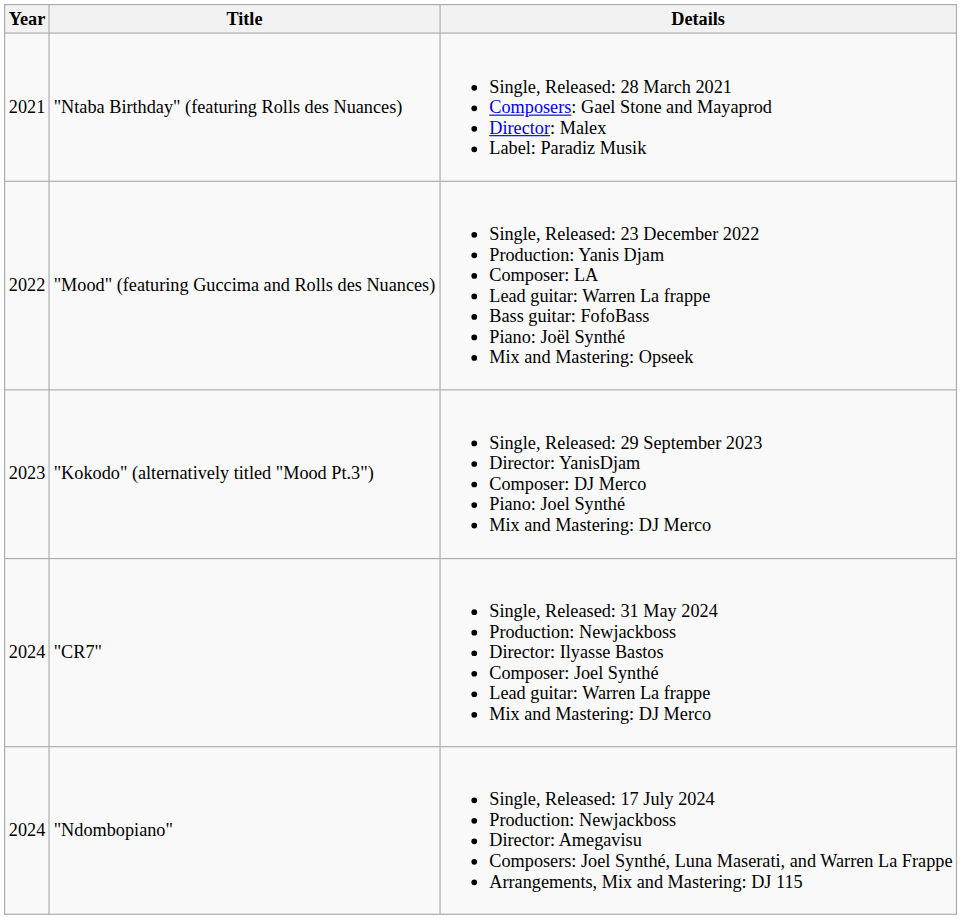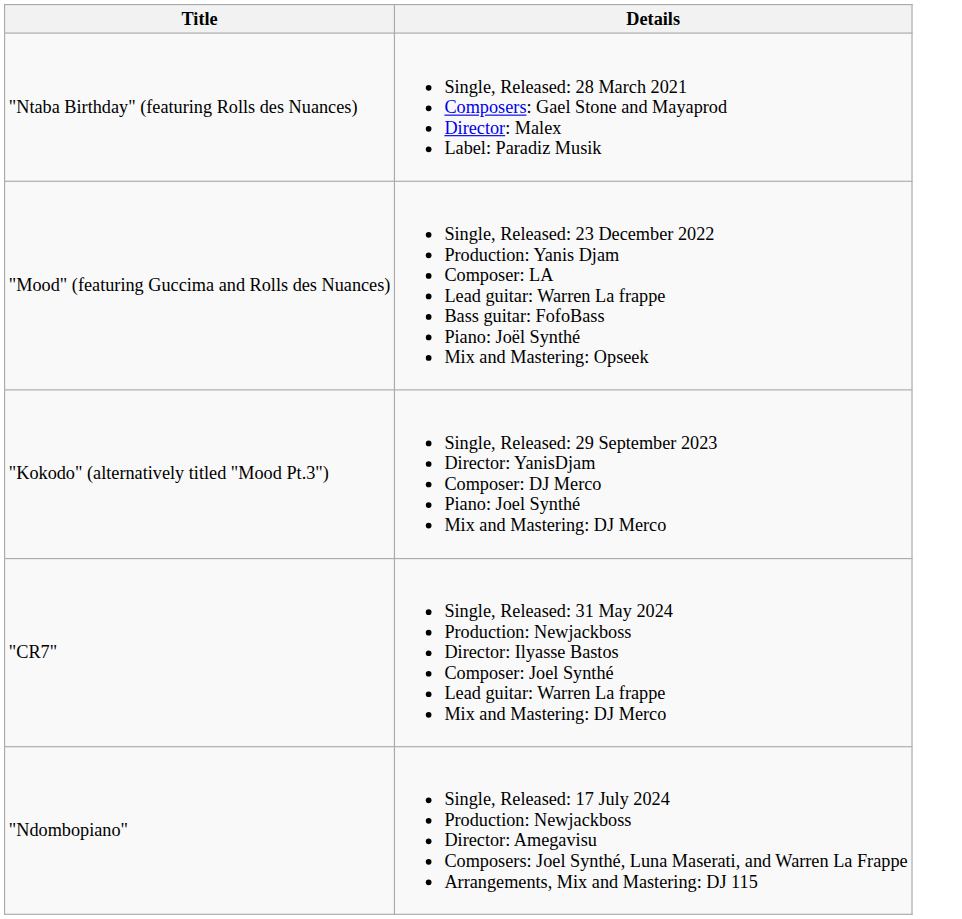- column: Year | 2021 | 2022 | 2023 | 2024 | 2024
